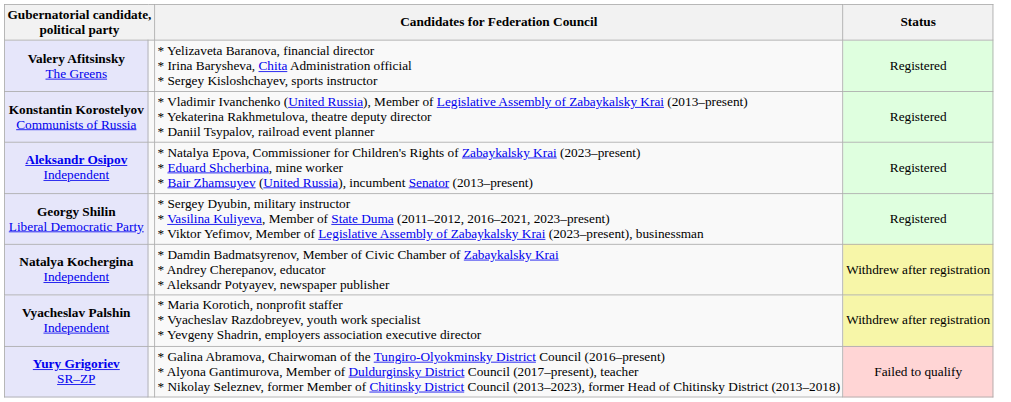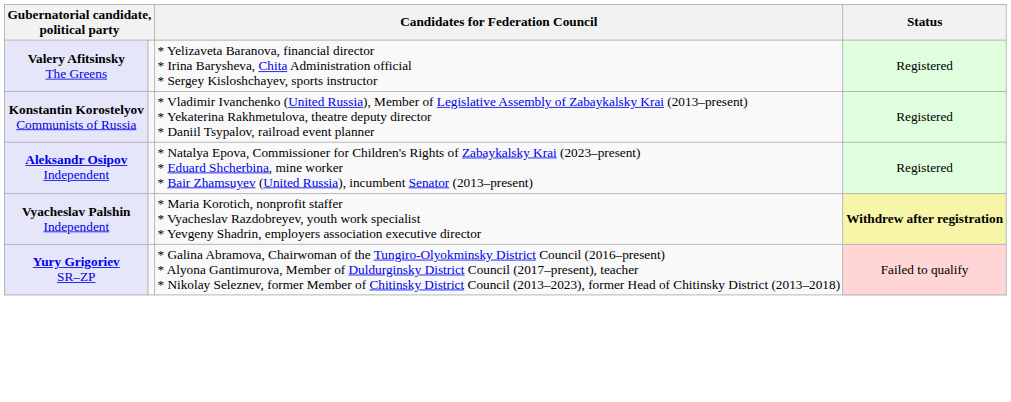- row: Georgy Shilin Liberal Democratic Party | * Sergey Dyubin, military instructor * Vasilina Kuliyeva, Member of State Duma (2011–2012, 2016–2021, 2023–present) * Viktor Yefimov, Member of Legislative Assembly of Zabaykalsky Krai (2023–present), businessman | Registered
- row: Natalya Kochergina Independent | * Damdin Badmatsyrenov, Member of Civic Chamber of Zabaykalsky Krai * Andrey Cherepanov, educator * Aleksandr Potyayev, newspaper publisher | Withdrew after registration
Vyacheslav Palshin Independent | Status: normal -> bold
